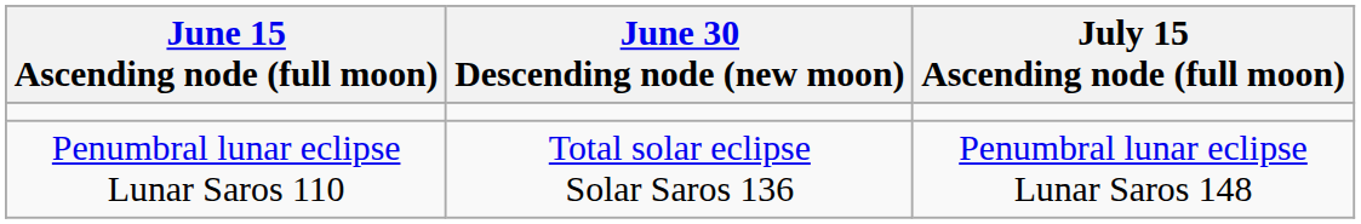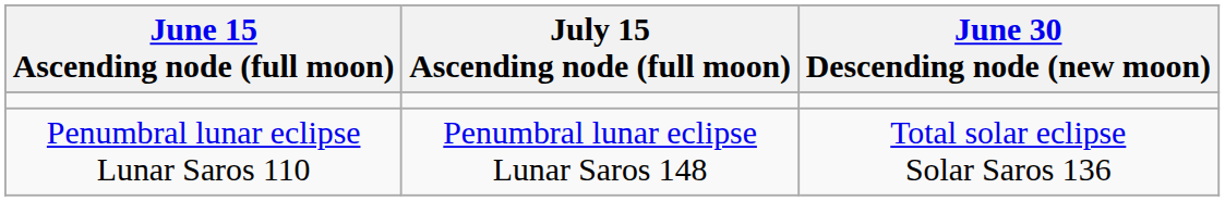columns swapped: June 30 Descending node (new moon) <-> July 15 Ascending node (full moon)
